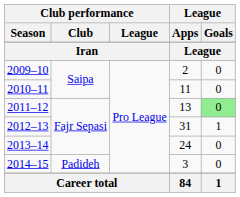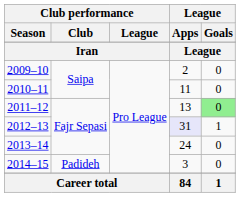2012–13 | League / Apps: no background -> lavender background
